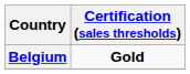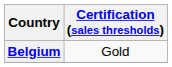Belgium | Certification (sales thresholds): bold -> normal
